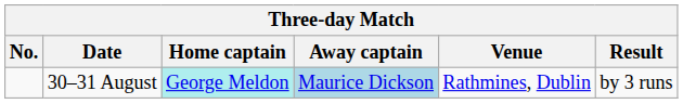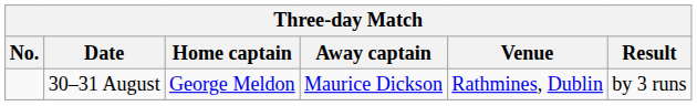30–31 August | Home captain: paleturquoise background -> no background
30–31 August | Away captain: lightblue background -> no background
